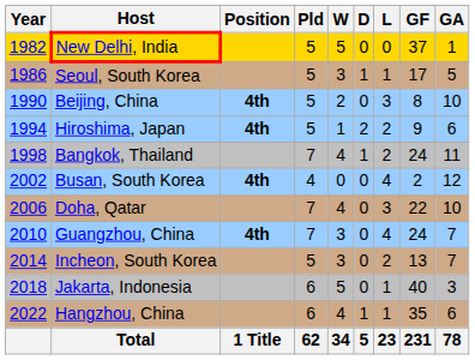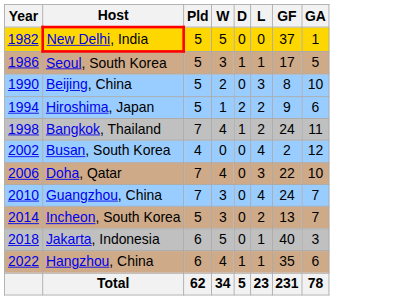- column: Position | 4th | 4th | 4th | 4th | 1 Title
